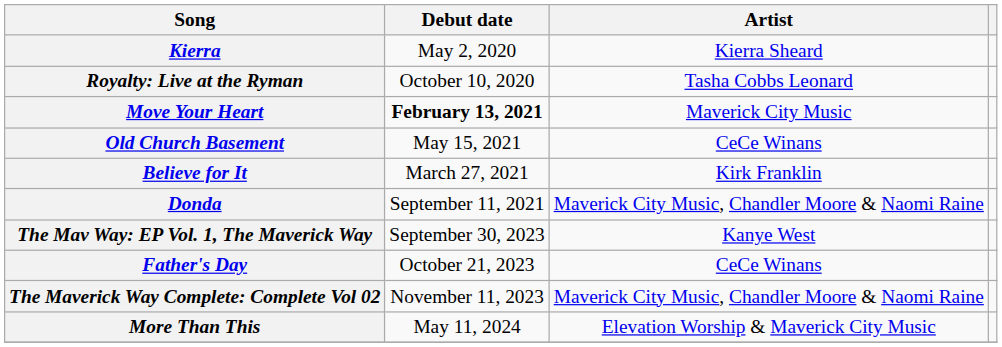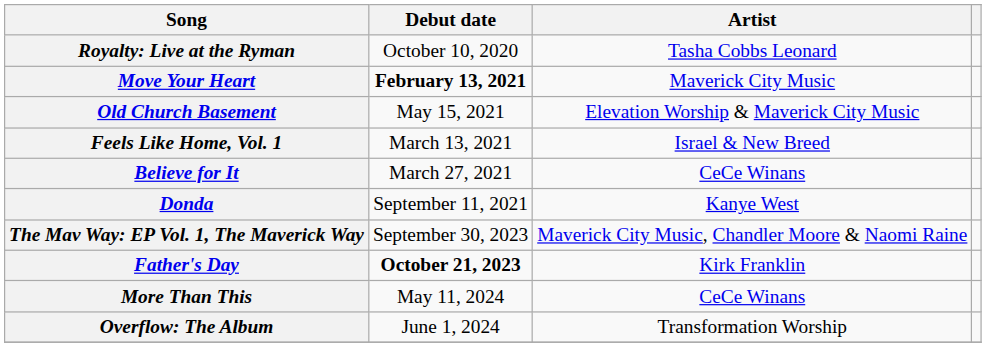- row: Kierra | May 2, 2020 | Kierra Sheard
Old Church Basement | Artist: CeCe Winans -> Elevation Worship & Maverick City Music
+ row: Feels Like Home, Vol. 1 | March 13, 2021 | Israel & New Breed
Believe for It | Artist: Kirk Franklin -> CeCe Winans
Donda | Artist: Maverick City Music, Chandler Moore & Naomi Raine -> Kanye West
The Mav Way: EP Vol. 1, The Maverick Way | Artist: Kanye West -> Maverick City Music, Chandler Moore & Naomi Raine
Father's Day | Debut date: normal -> bold
Father's Day | Artist: CeCe Winans -> Kirk Franklin
- row: The Maverick Way Complete: Complete Vol 02 | November 11, 2023 | Maverick City Music, Chandler Moore & Naomi Raine
More Than This | Artist: Elevation Worship & Maverick City Music -> CeCe Winans
+ row: Overflow: The Album | June 1, 2024 | Transformation Worship
